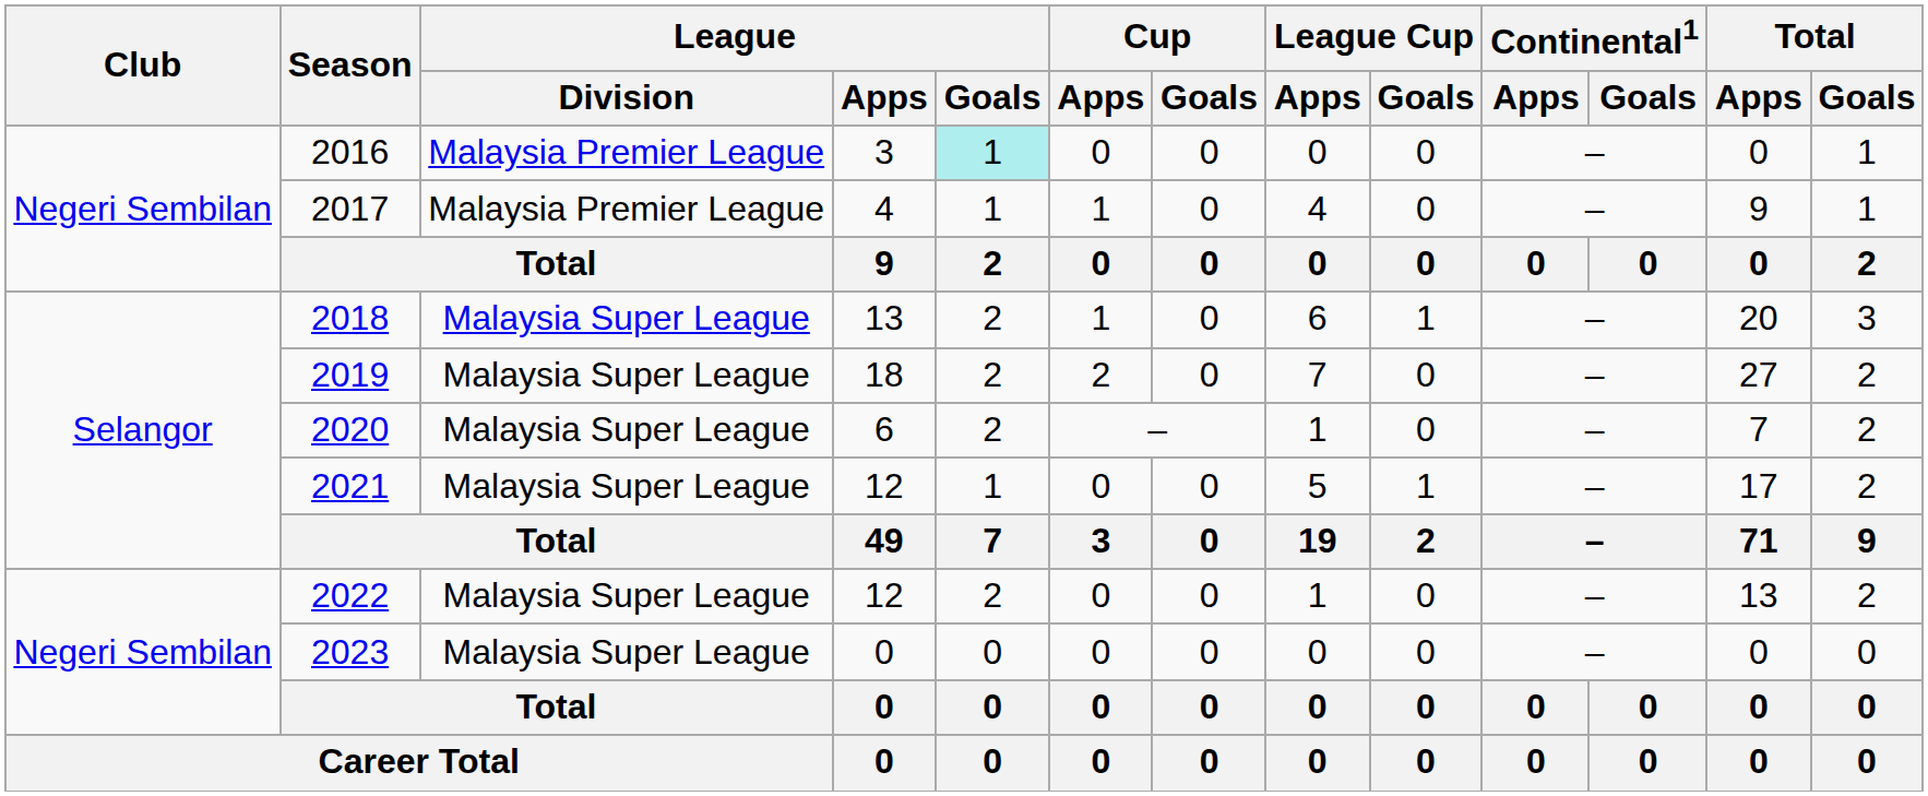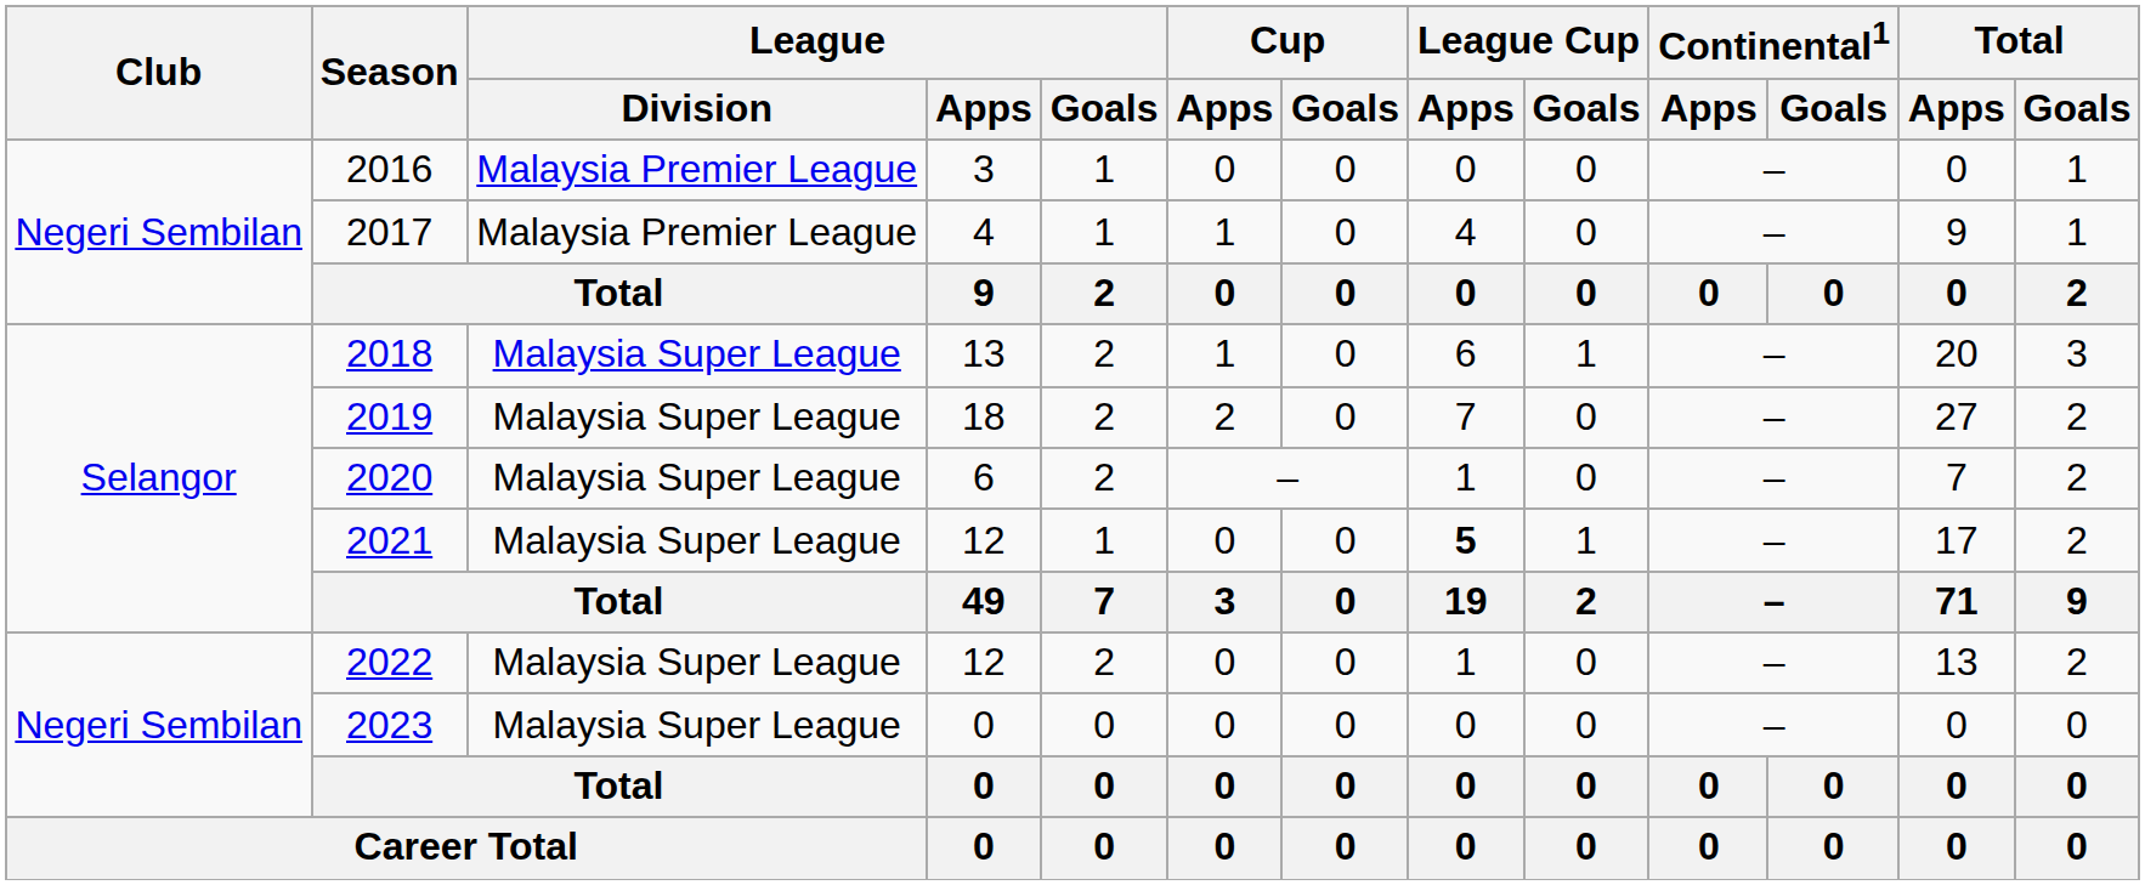2016 | League / Goals: paleturquoise background -> no background
2021 | League Cup / Apps: normal -> bold
